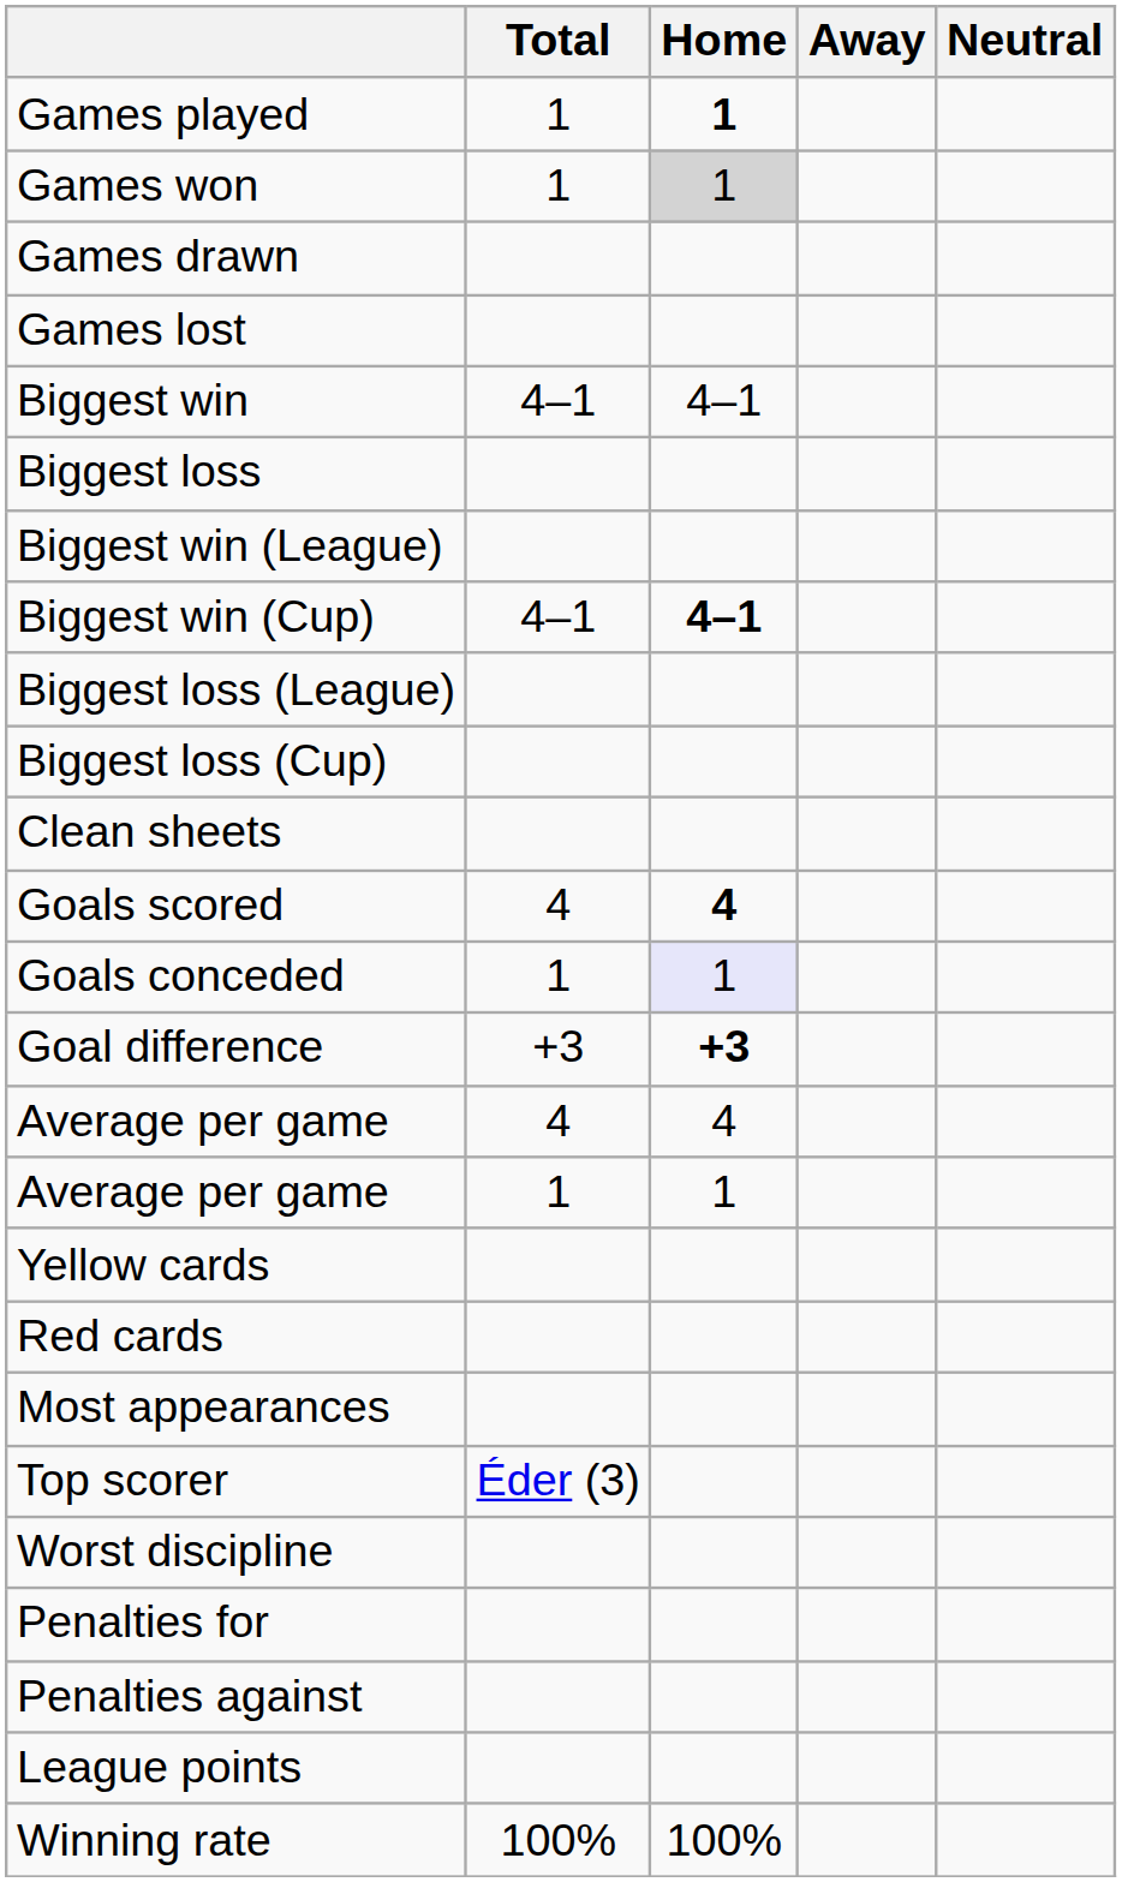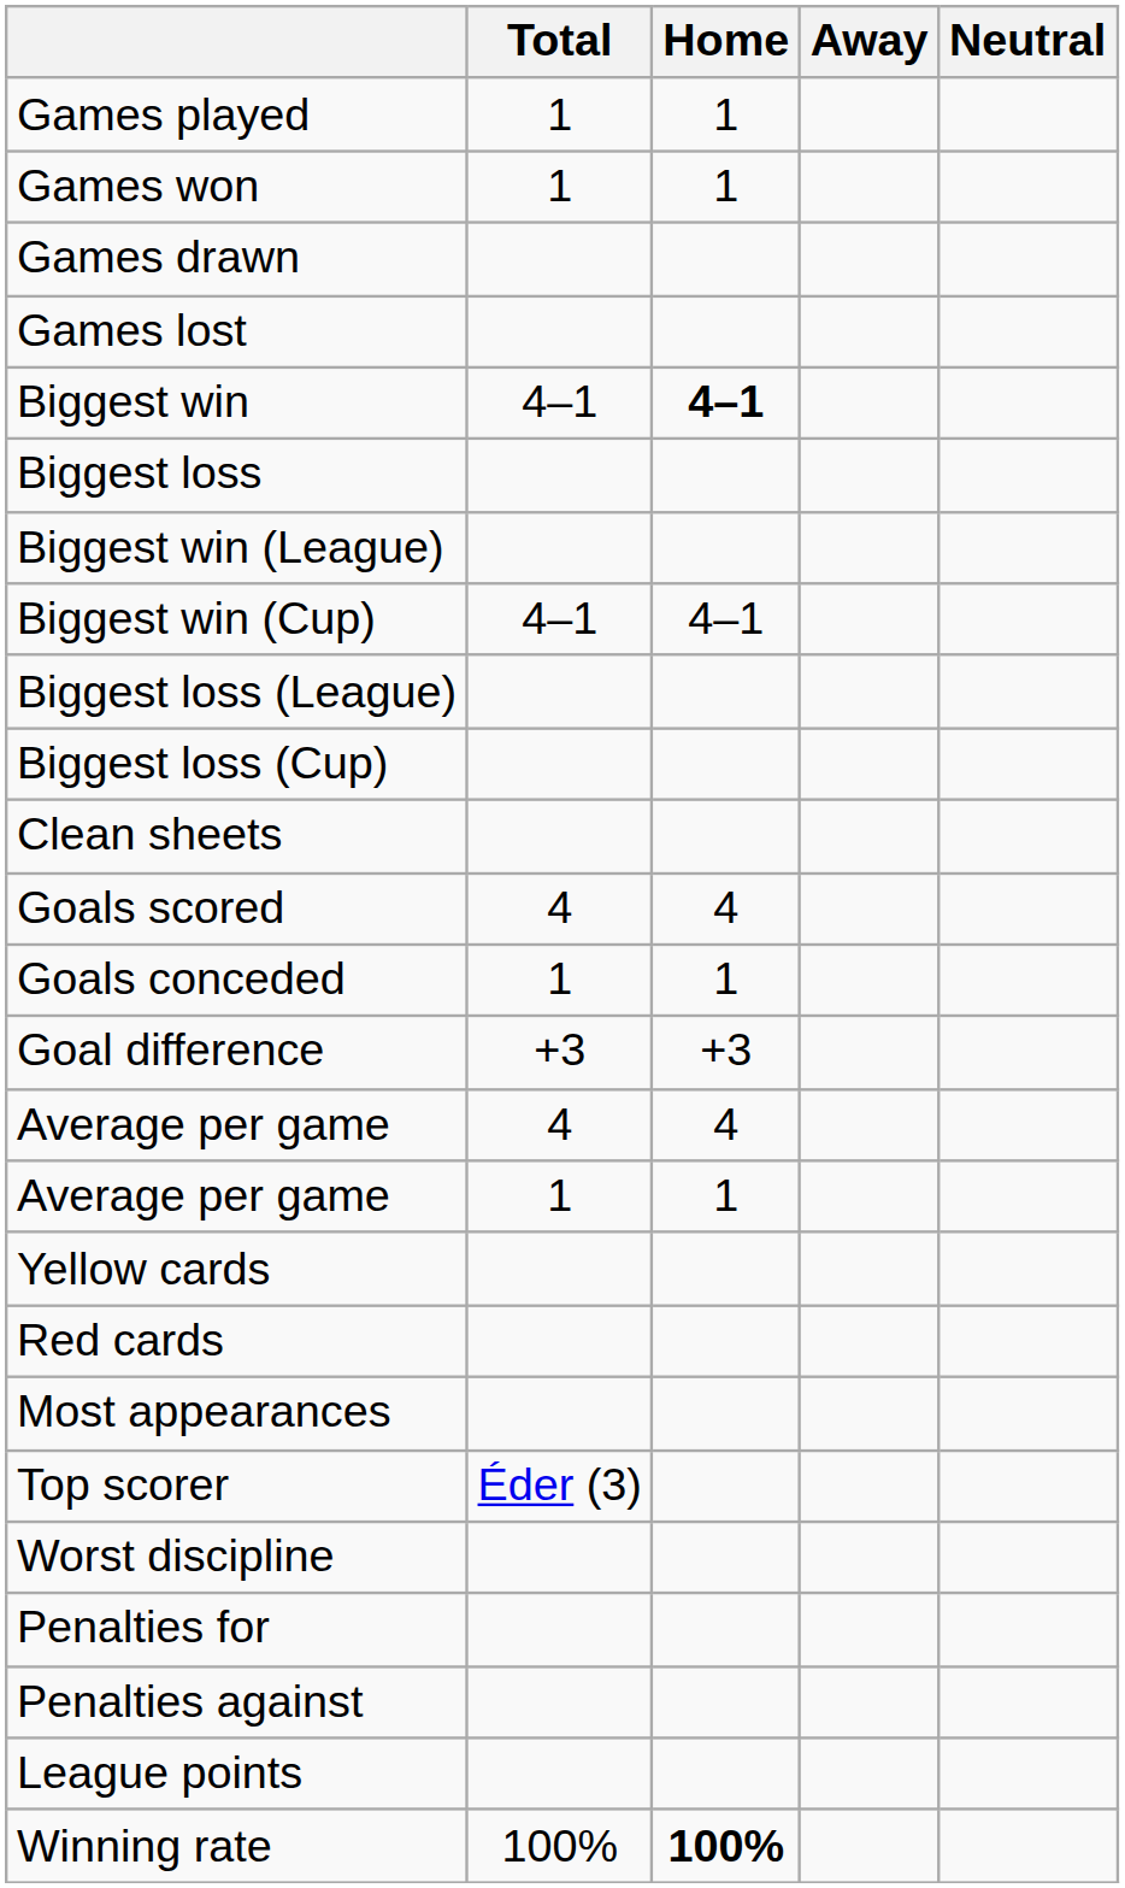Games played | Home: bold -> normal
Games won | Home: lightgrey background -> no background
Biggest win | Home: normal -> bold
Biggest win (Cup) | Home: bold -> normal
Goals scored | Home: bold -> normal
Goals conceded | Home: lavender background -> no background
Goal difference | Home: bold -> normal
Winning rate | Home: normal -> bold
